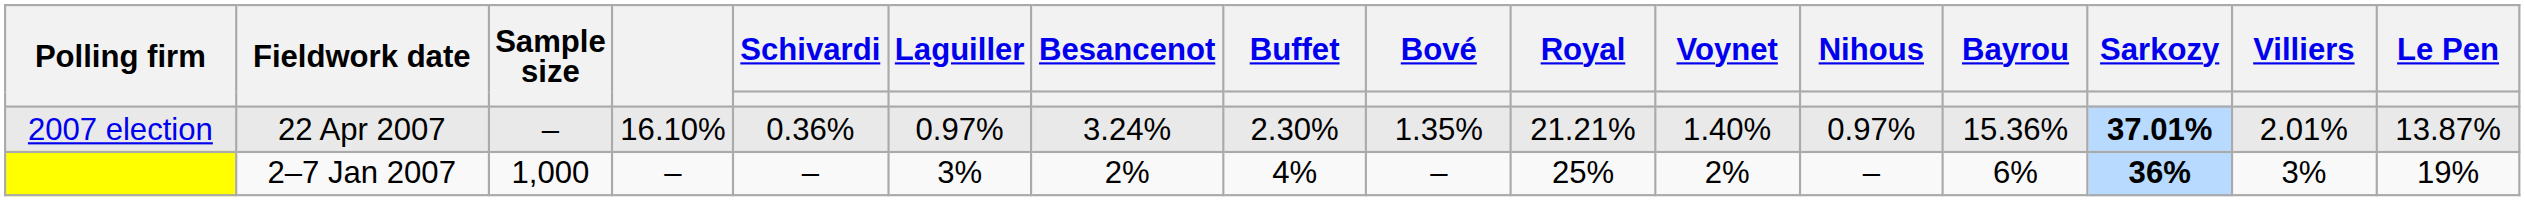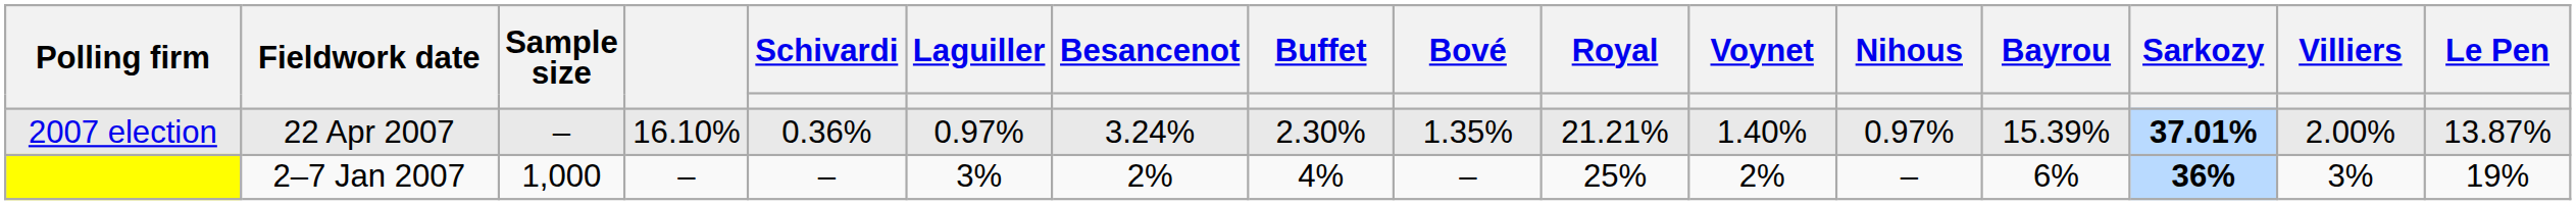2007 election | Bayrou: 15.36% -> 15.39%
2007 election | Villiers: 2.01% -> 2.00%
